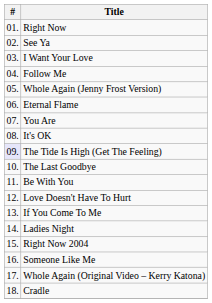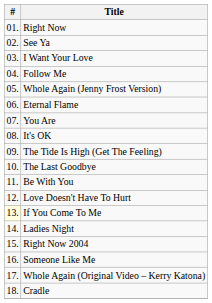The Tide Is High (Get The Feeling) | #: lavender background -> no background
If You Come To Me | #: no background -> lightyellow background
